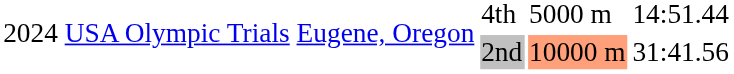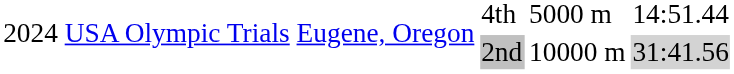row 2 | column 5: lightsalmon background -> no background
row 2 | column 6: no background -> lightgrey background
